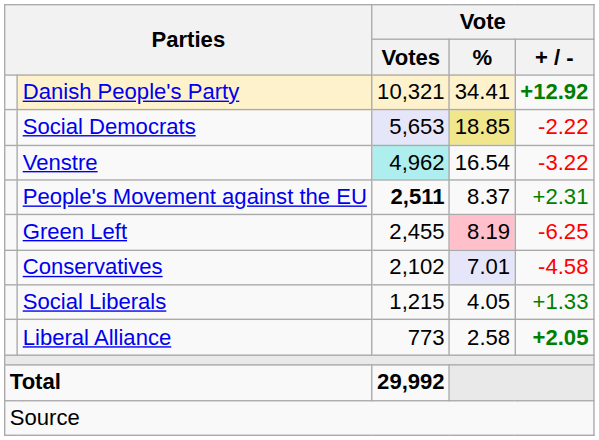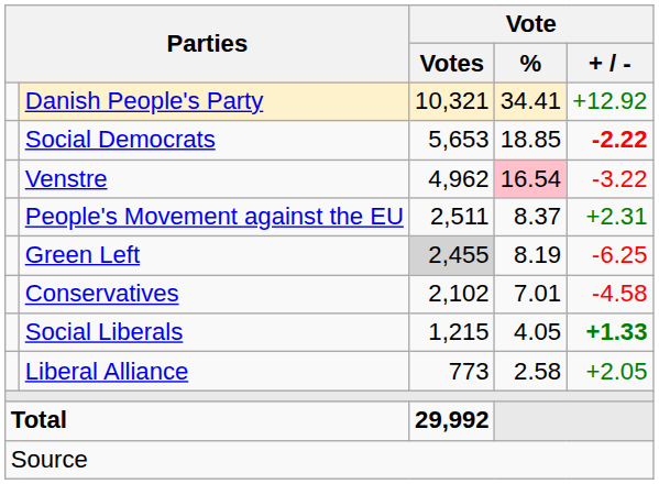Danish People's Party | Vote / + / -: bold -> normal
Social Democrats | Vote / Votes: lavender background -> no background
Social Democrats | Vote / %: khaki background -> no background
Social Democrats | Vote / + / -: normal -> bold
Venstre | Vote / Votes: paleturquoise background -> no background
Venstre | Vote / %: no background -> pink background
People's Movement against the EU | Vote / Votes: bold -> normal
Green Left | Vote / Votes: no background -> lightgrey background
Green Left | Vote / %: pink background -> no background
Conservatives | Vote / %: lavender background -> no background
Social Liberals | Vote / + / -: normal -> bold
Liberal Alliance | Vote / + / -: bold -> normal
